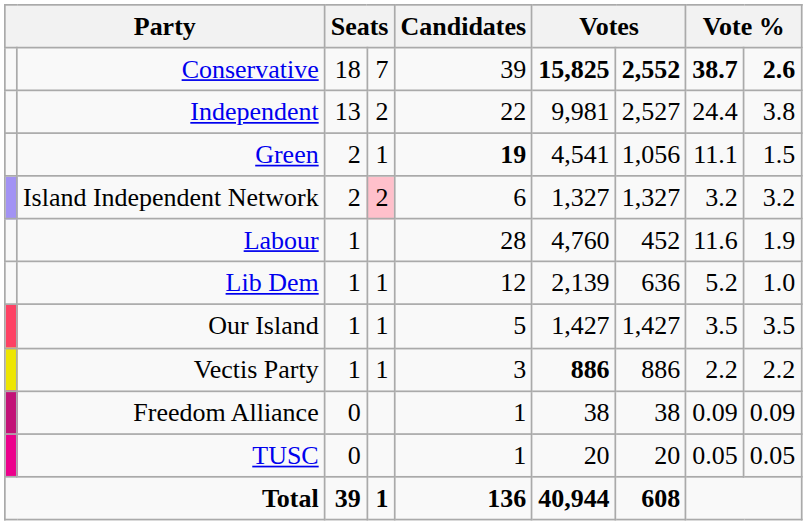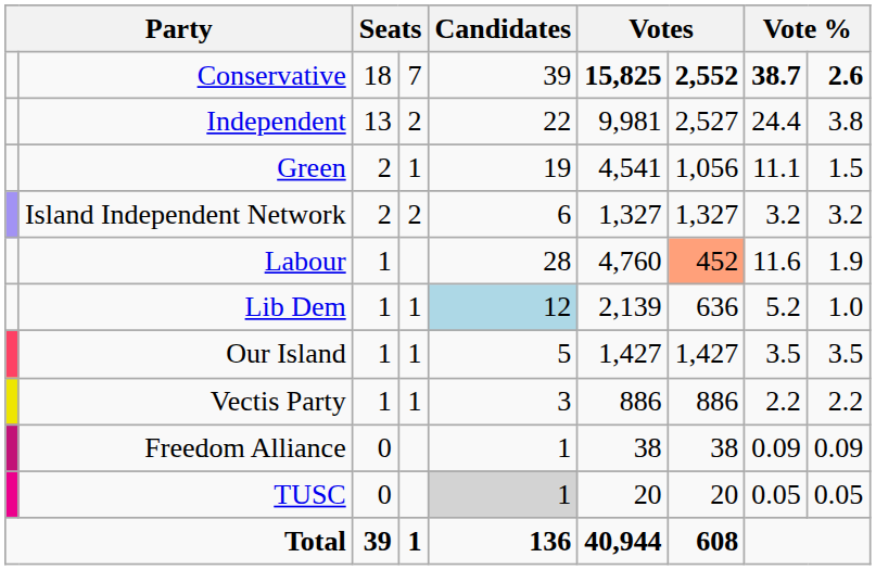Green | Candidates: bold -> normal
Island Independent Network | column 4: pink background -> no background
Labour | column 7: no background -> lightsalmon background
Lib Dem | Candidates: no background -> lightblue background
Vectis Party | column 6: bold -> normal
TUSC | Candidates: no background -> lightgrey background
